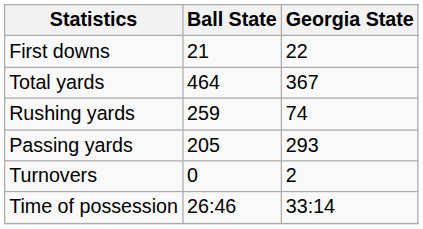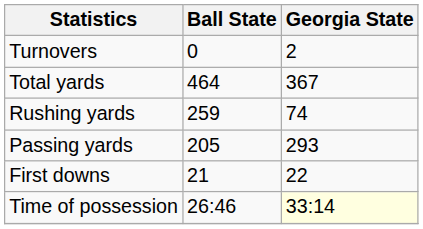rows swapped: First downs <-> Turnovers
Time of possession | Georgia State: no background -> lightyellow background
